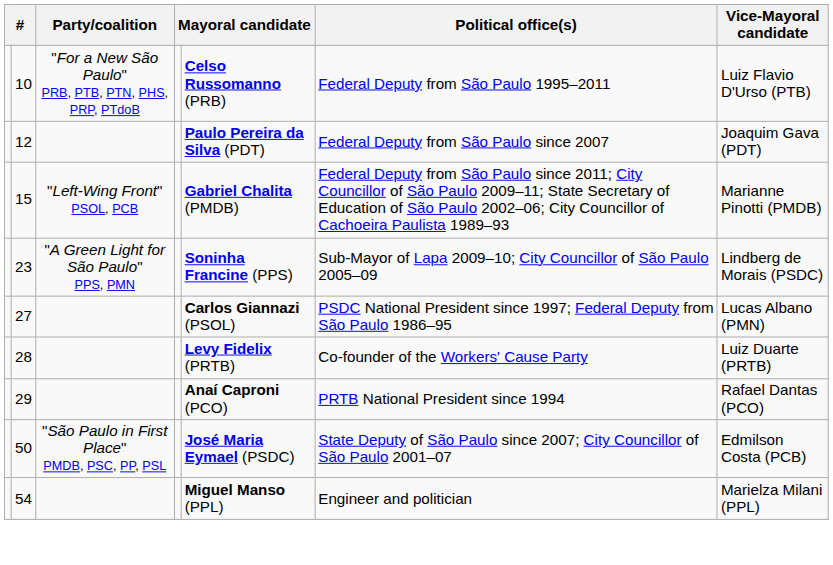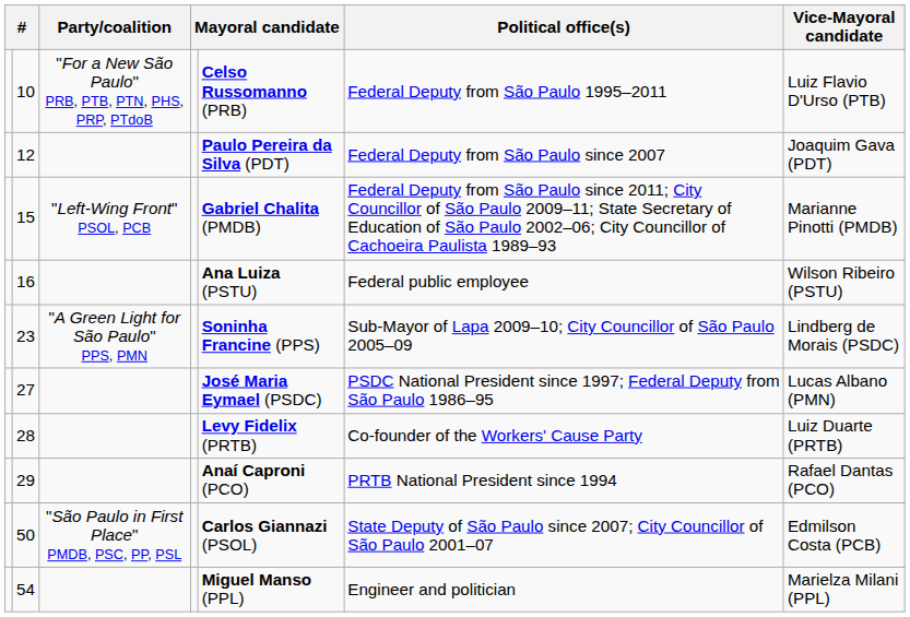+ row: 16 | Ana Luiza (PSTU) | Federal public employee | Wilson Ribeiro (PSTU)
27 | column 5: Carlos Giannazi (PSOL) -> José Maria Eymael (PSDC)
50 | column 5: José Maria Eymael (PSDC) -> Carlos Giannazi (PSOL)
